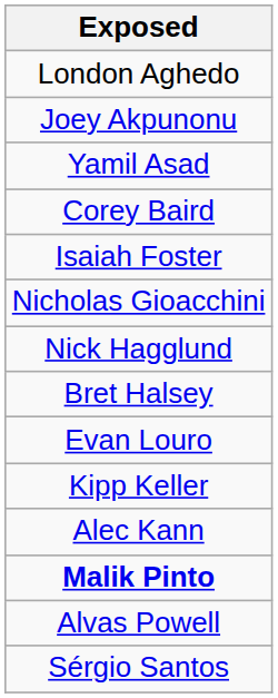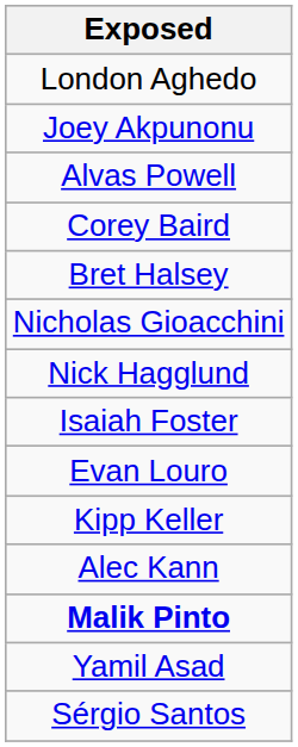row 4 | column 1: Yamil Asad -> Alvas Powell
row 6 | column 1: Isaiah Foster -> Bret Halsey
row 9 | column 1: Bret Halsey -> Isaiah Foster
row 14 | column 1: Alvas Powell -> Yamil Asad
